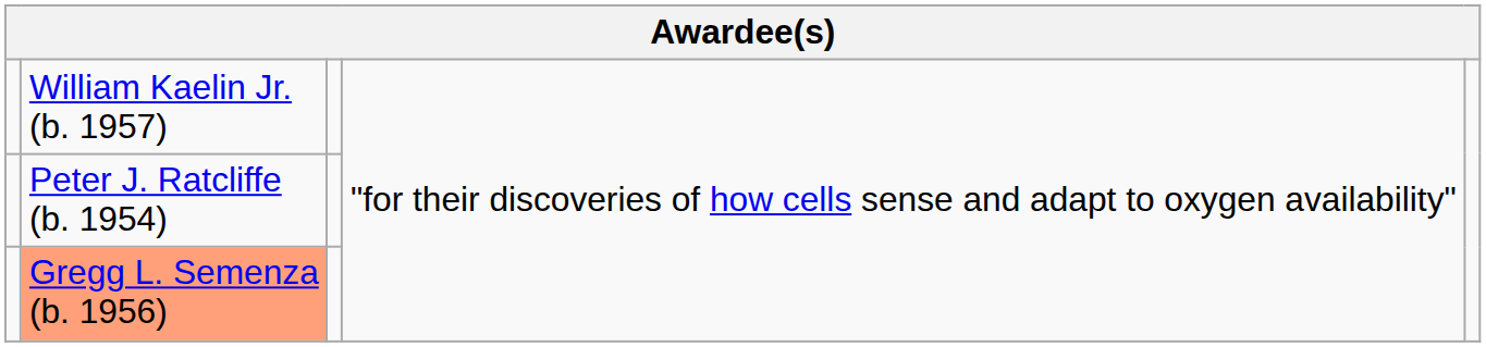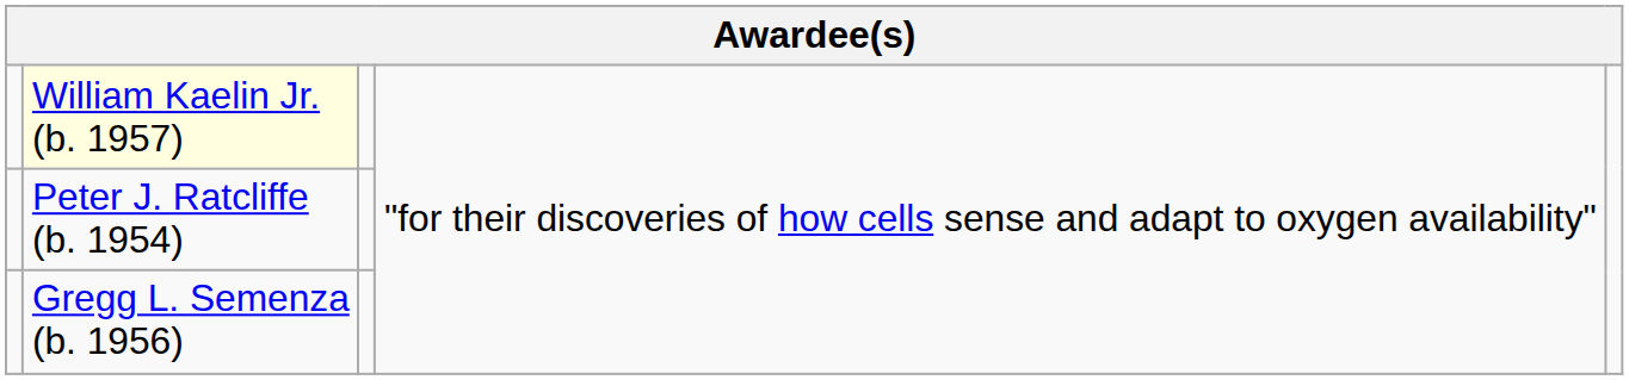William Kaelin Jr. (b. 1957) | column 2: no background -> lightyellow background
Gregg L. Semenza (b. 1956) | column 2: lightsalmon background -> no background
